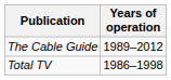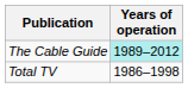The Cable Guide | Years of operation: no background -> paleturquoise background
